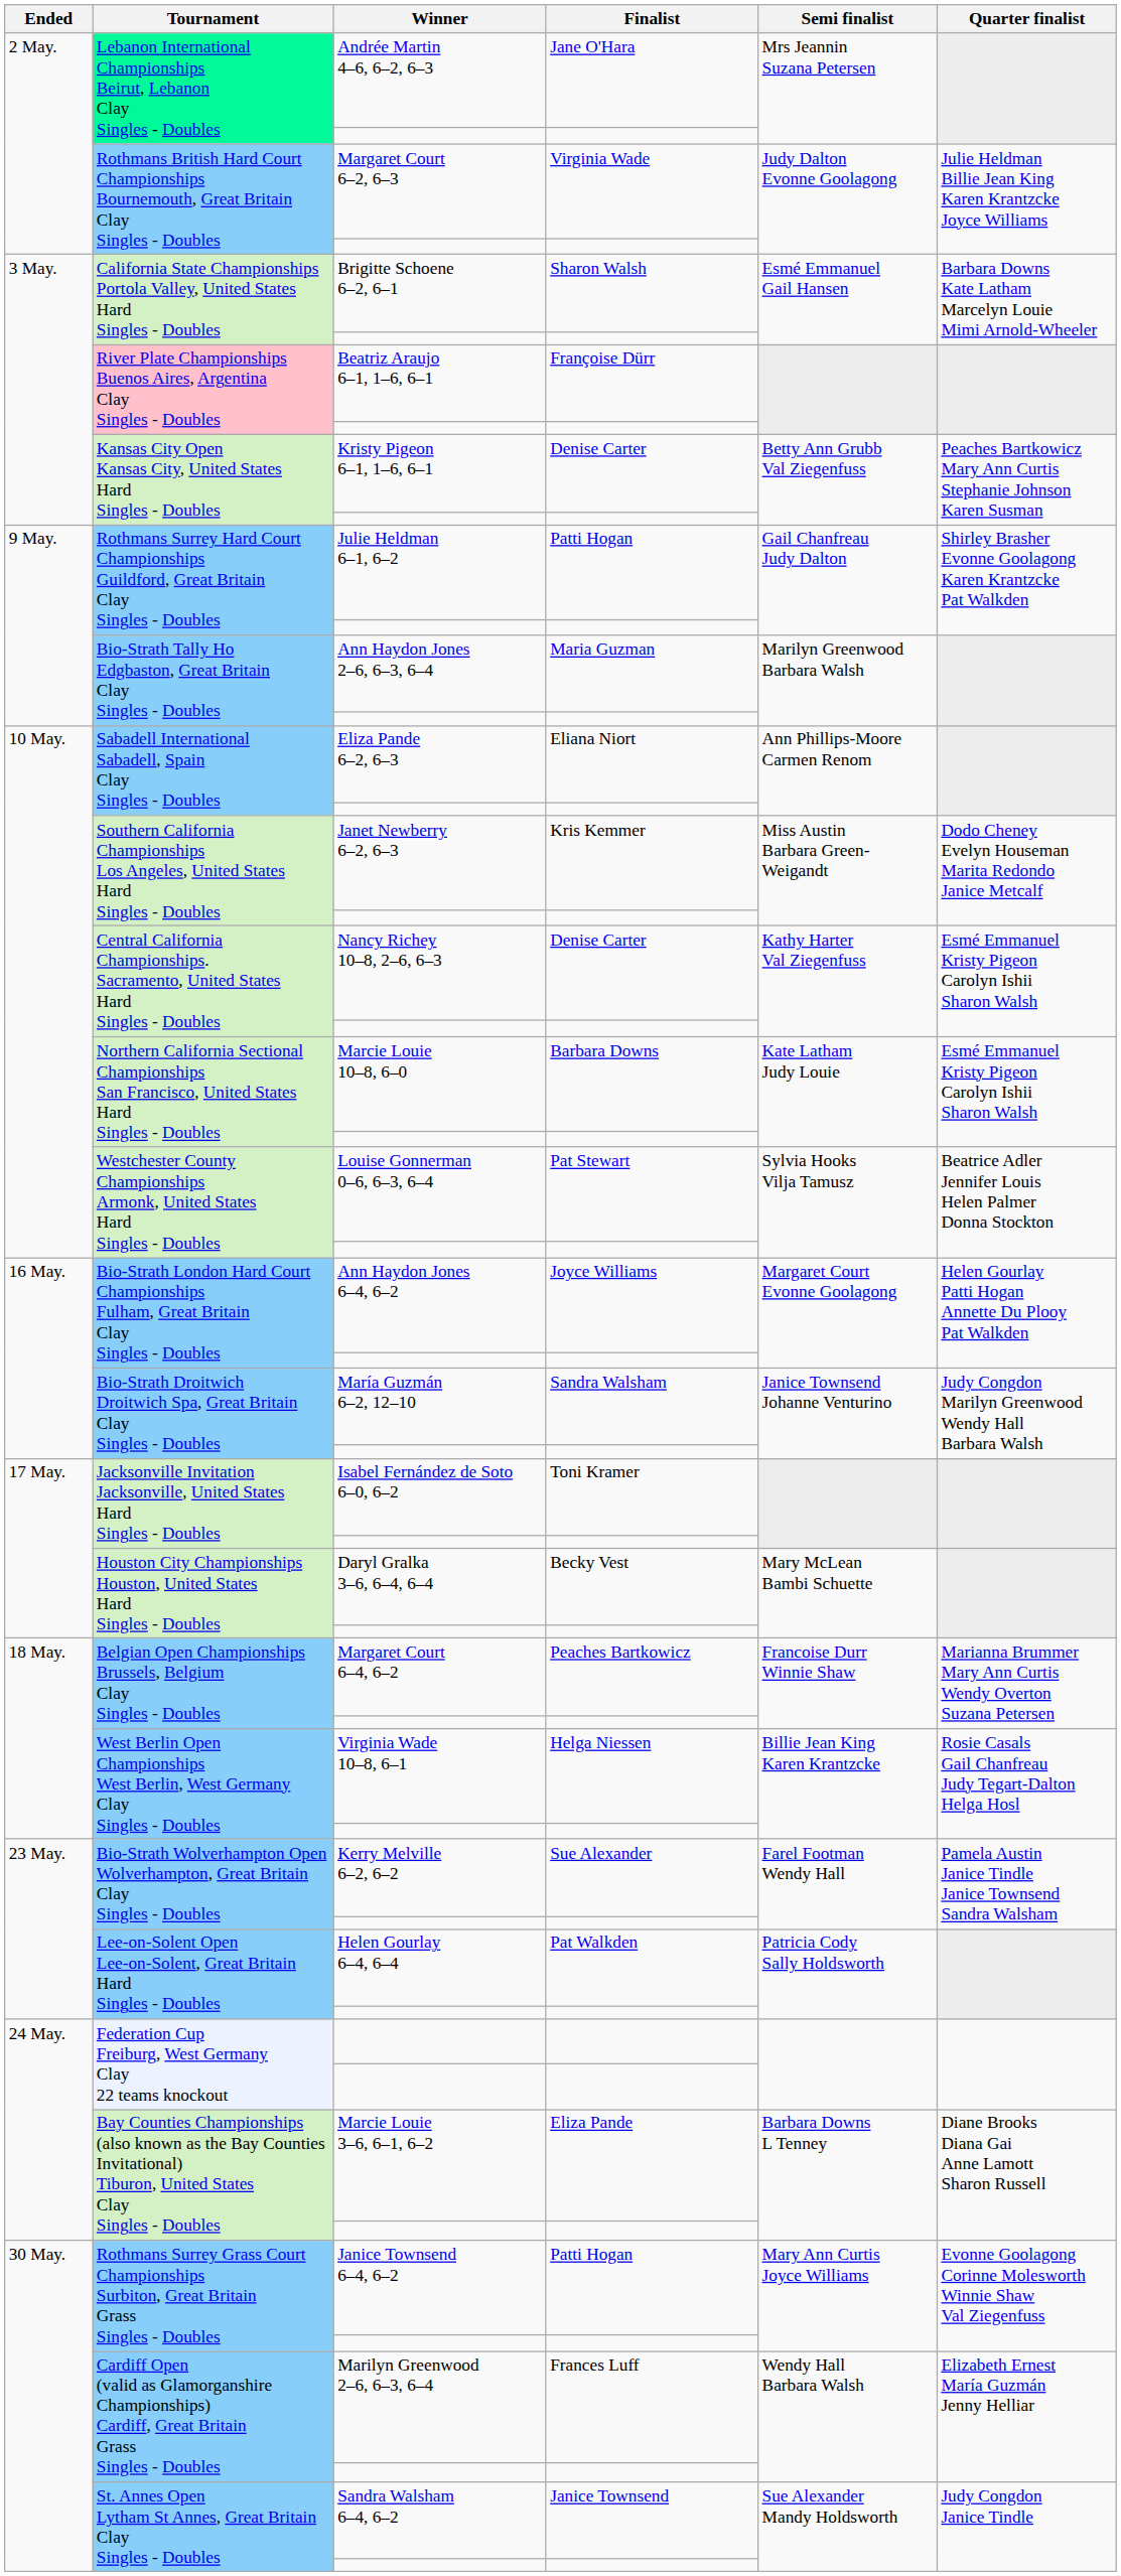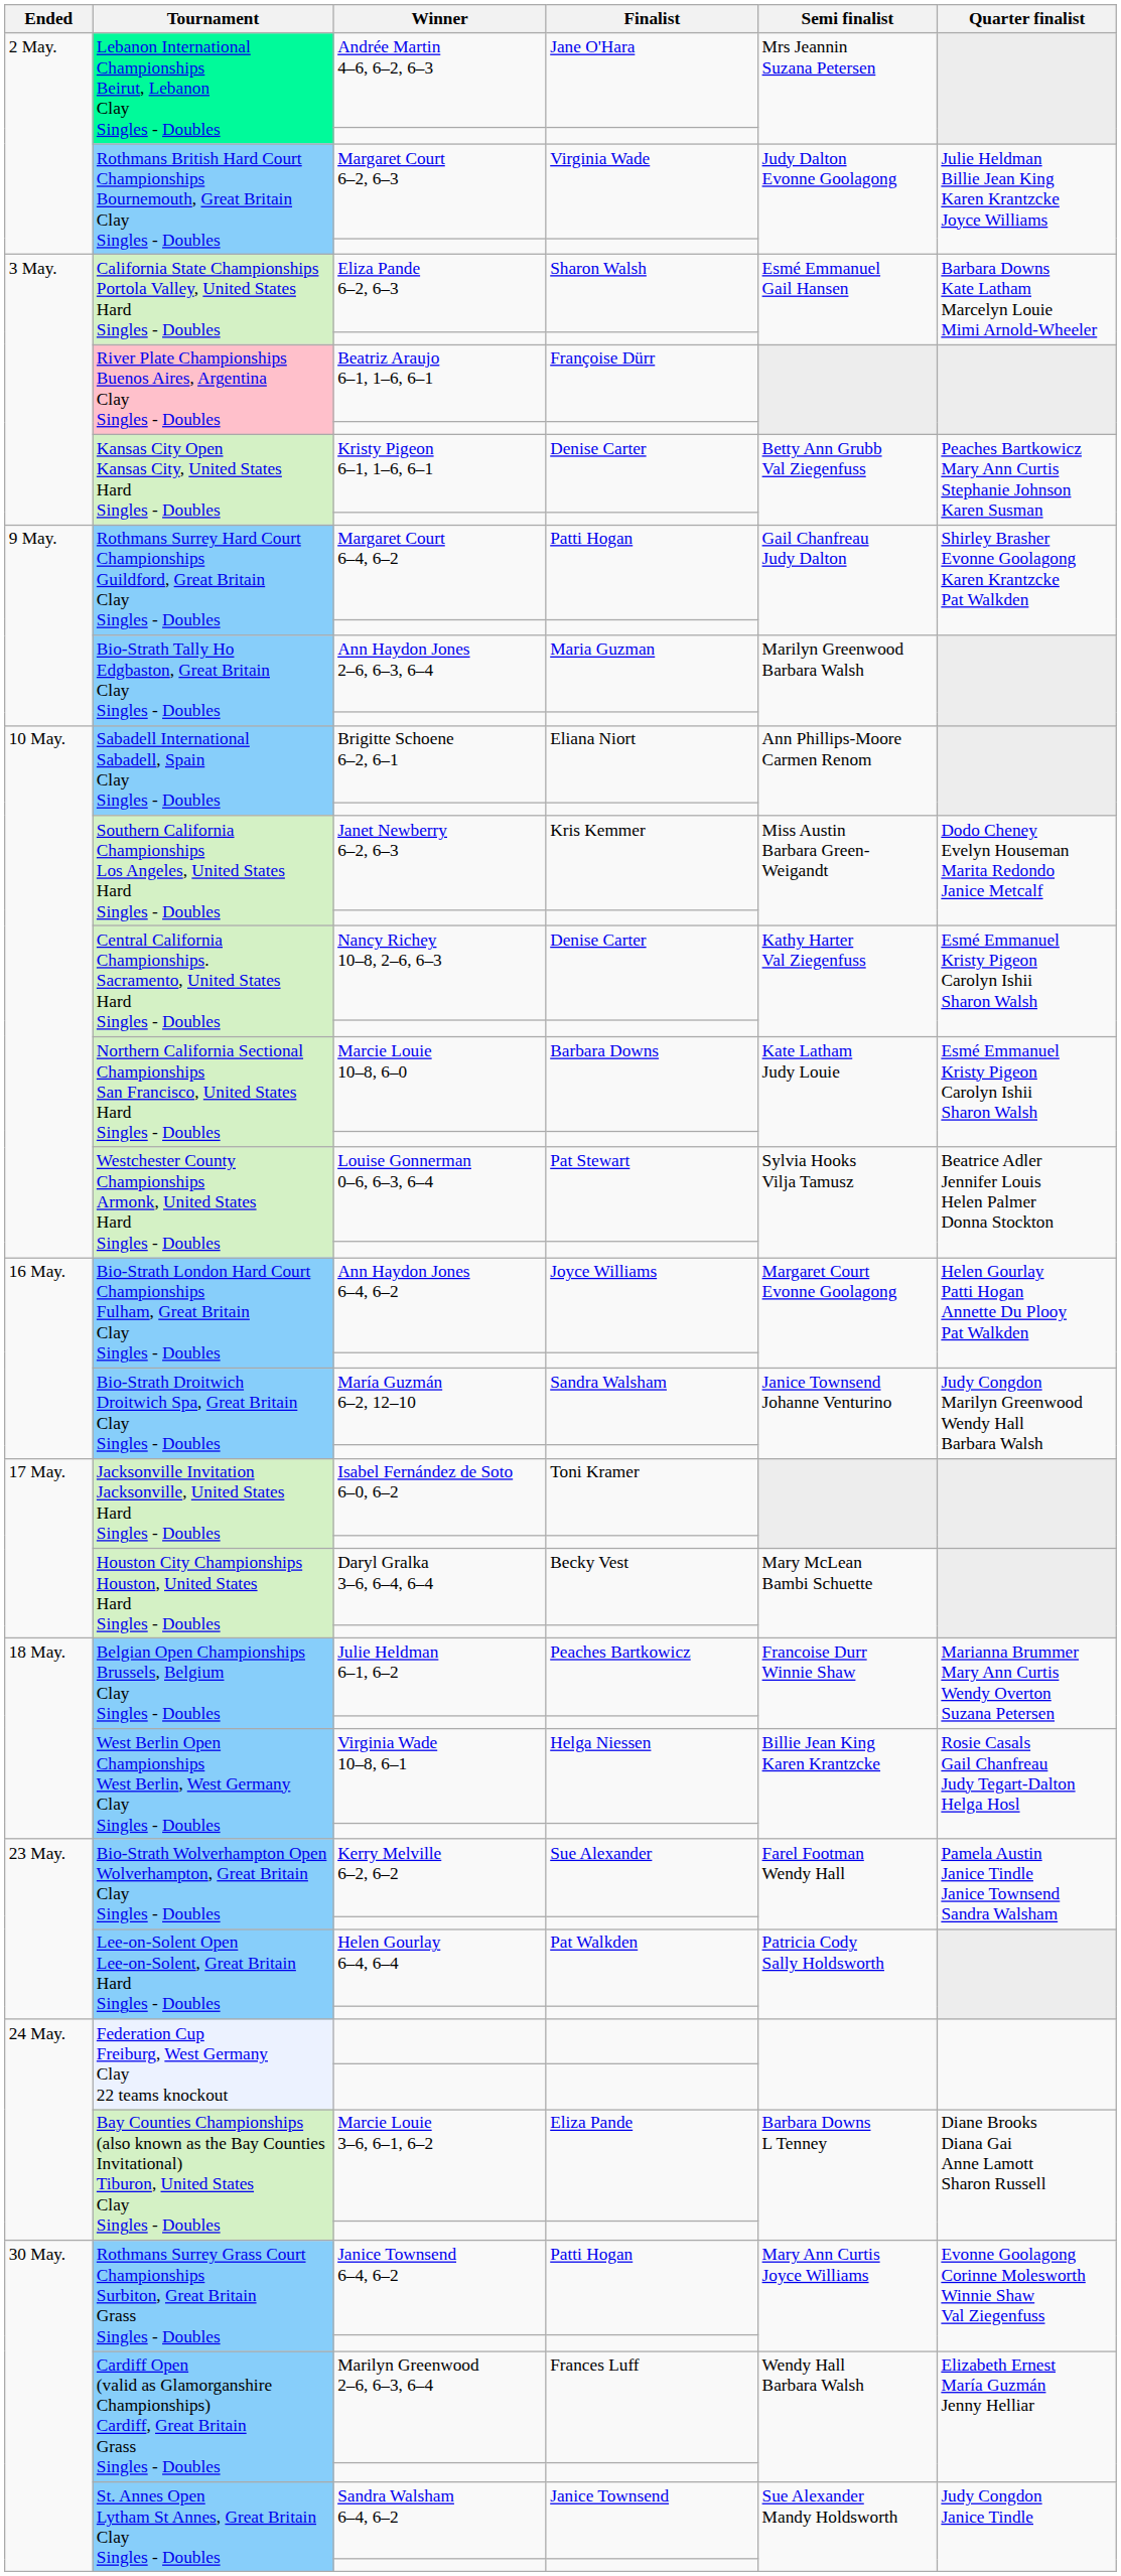row 6 | Winner: Brigitte Schoene 6–2, 6–1 -> Eliza Pande 6–2, 6–3
row 12 | Winner: Julie Heldman 6–1, 6–2 -> Margaret Court 6–4, 6–2
row 16 | Winner: Eliza Pande 6–2, 6–3 -> Brigitte Schoene 6–2, 6–1
row 34 | Winner: Margaret Court 6–4, 6–2 -> Julie Heldman 6–1, 6–2
